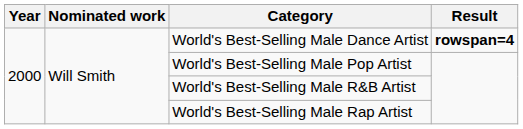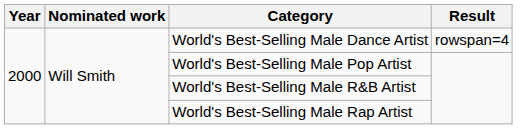World's Best-Selling Male Dance Artist | Result: bold -> normal
